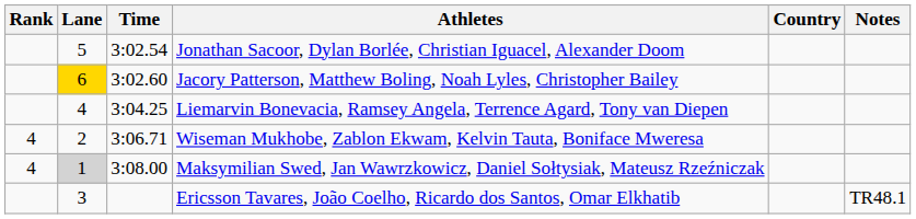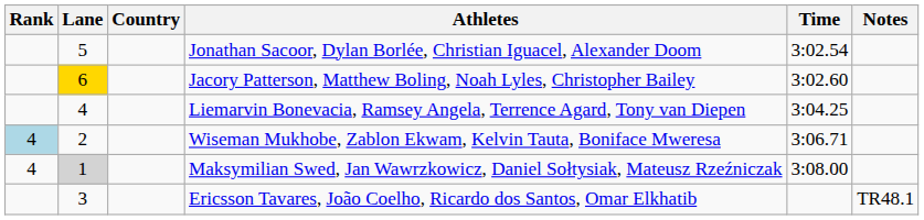columns swapped: Country <-> Time
row 5 | Rank: no background -> lightblue background
